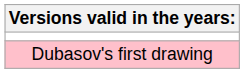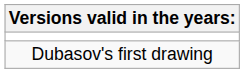row 3 | column 1: pink background -> no background
